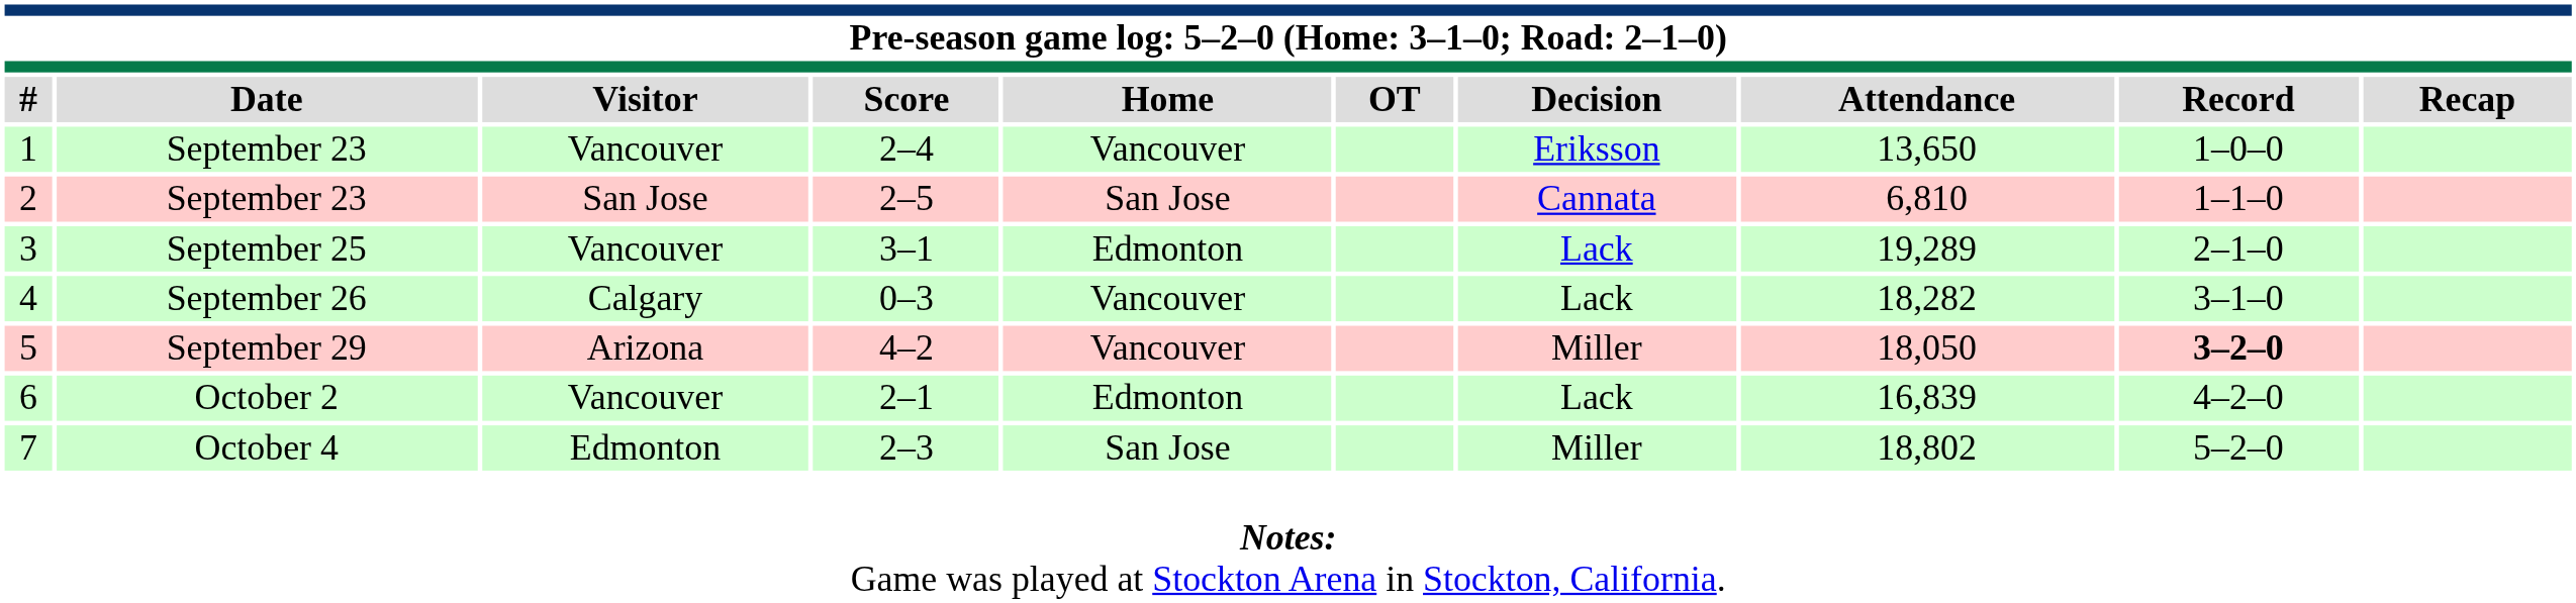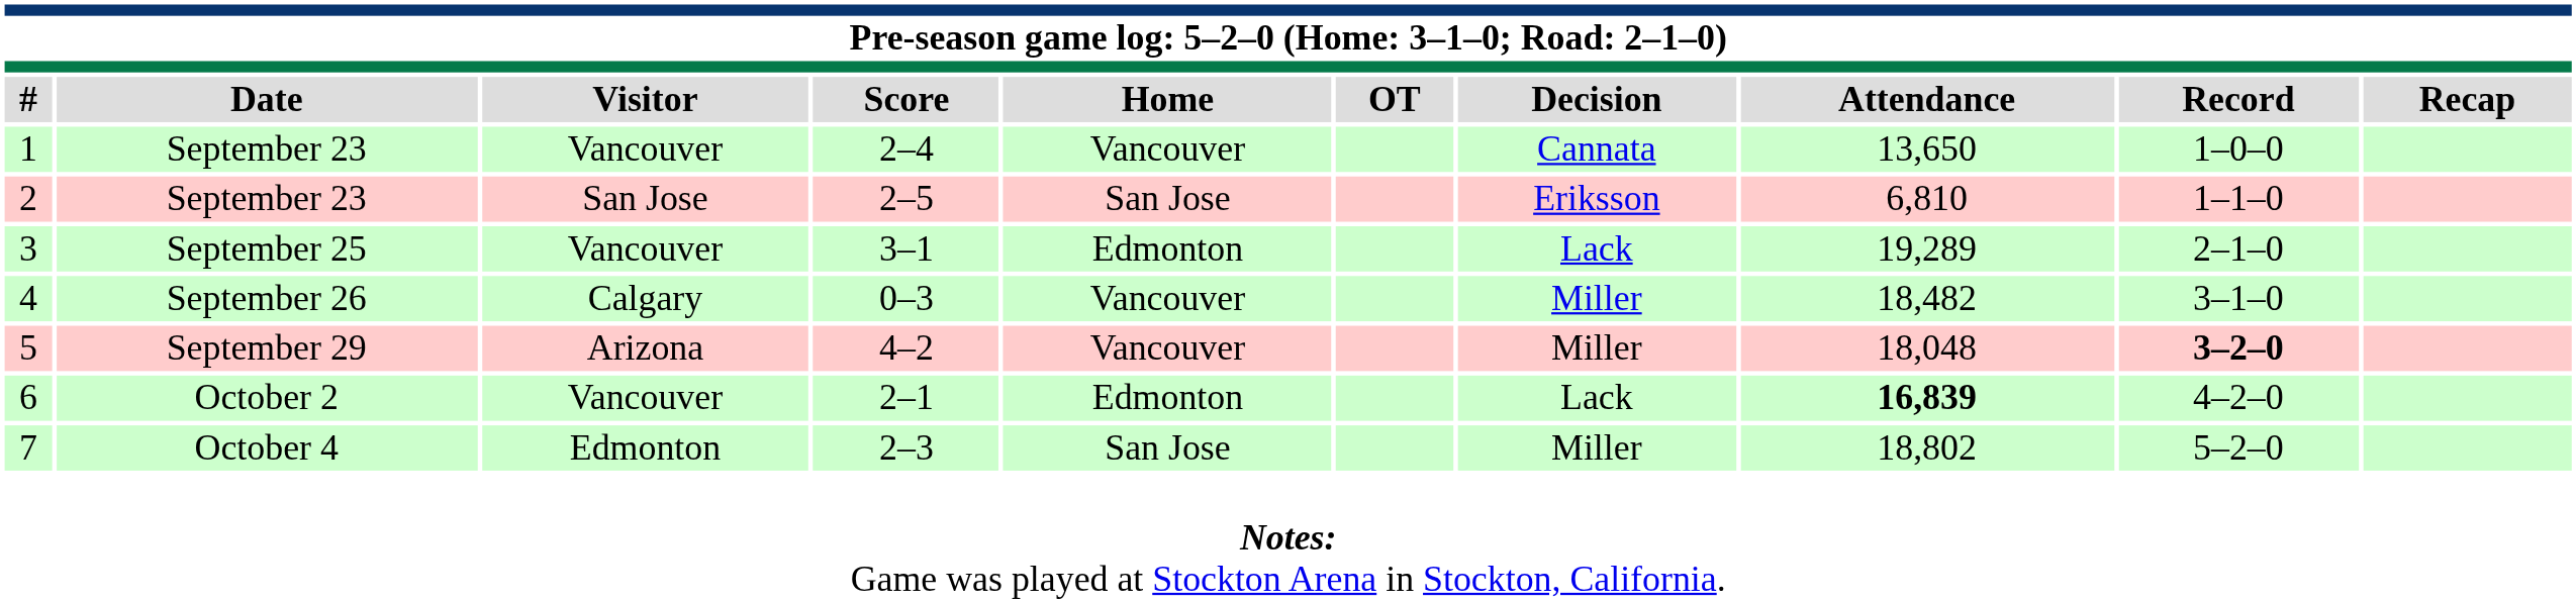1 | Decision: Eriksson -> Cannata
2 | Decision: Cannata -> Eriksson
4 | Decision: Lack -> Miller
4 | Attendance: 18,282 -> 18,482
5 | Attendance: 18,050 -> 18,048
6 | Attendance: normal -> bold
